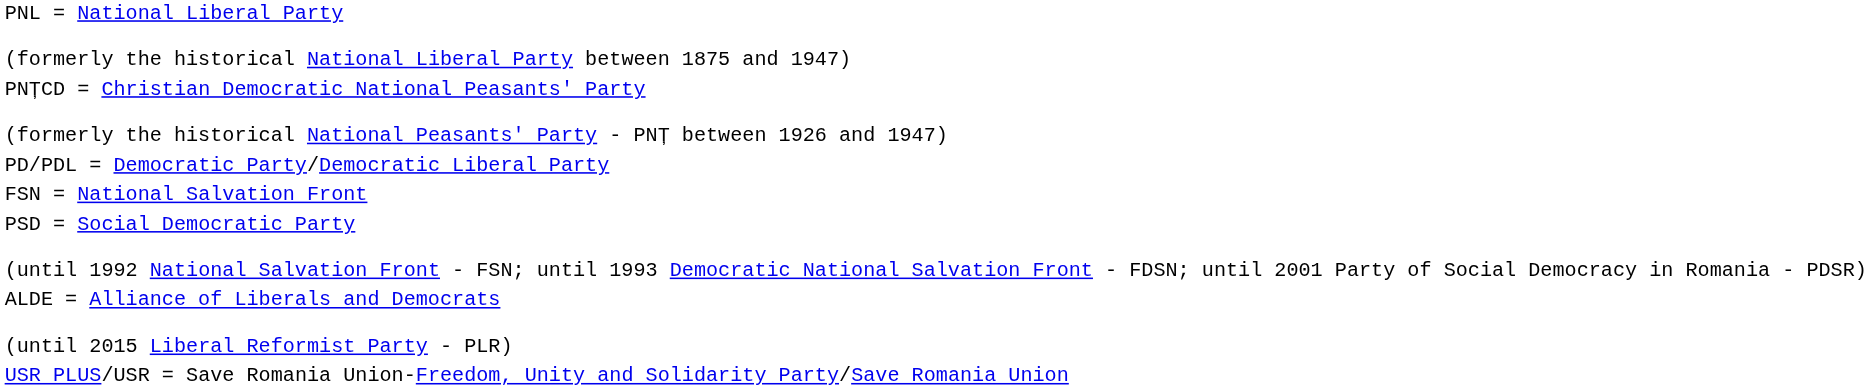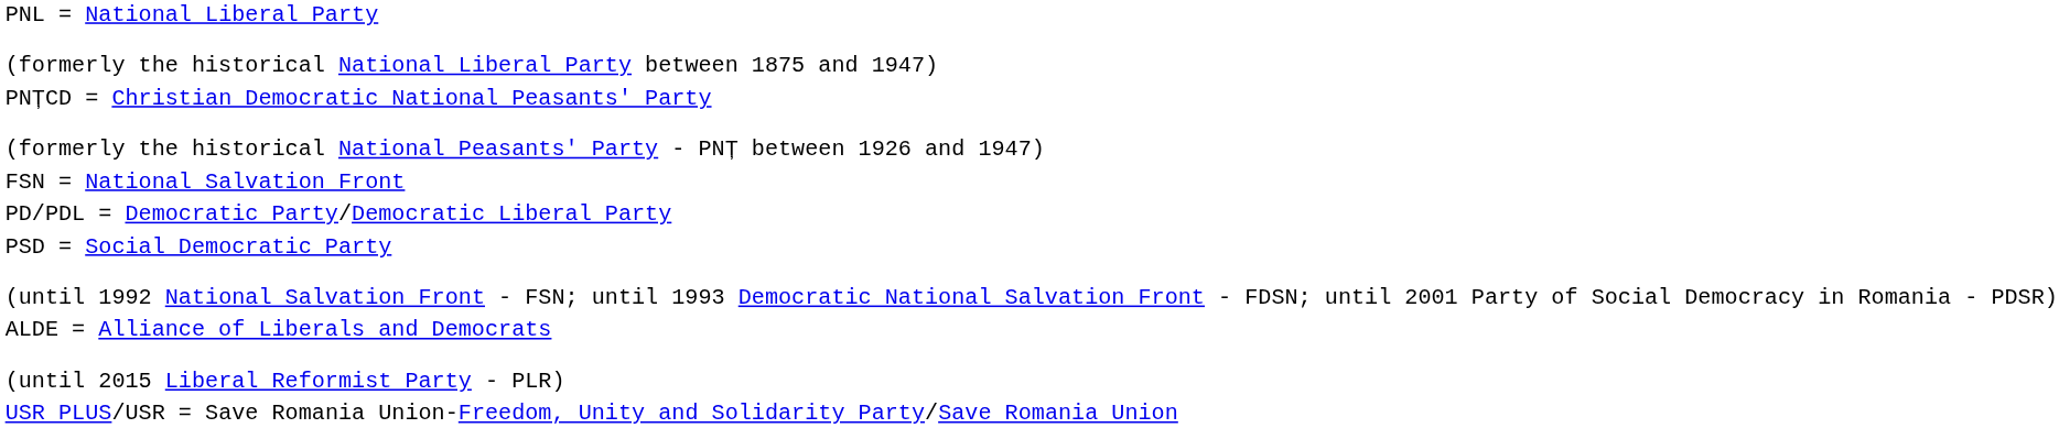row 3 | column 1: PD/PDL = Democratic Party/Democratic Liberal Party -> FSN = National Salvation Front
row 4 | column 1: FSN = National Salvation Front -> PD/PDL = Democratic Party/Democratic Liberal Party
